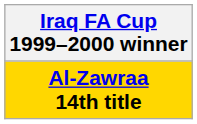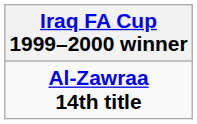row 2 | column 1: gold background -> no background
